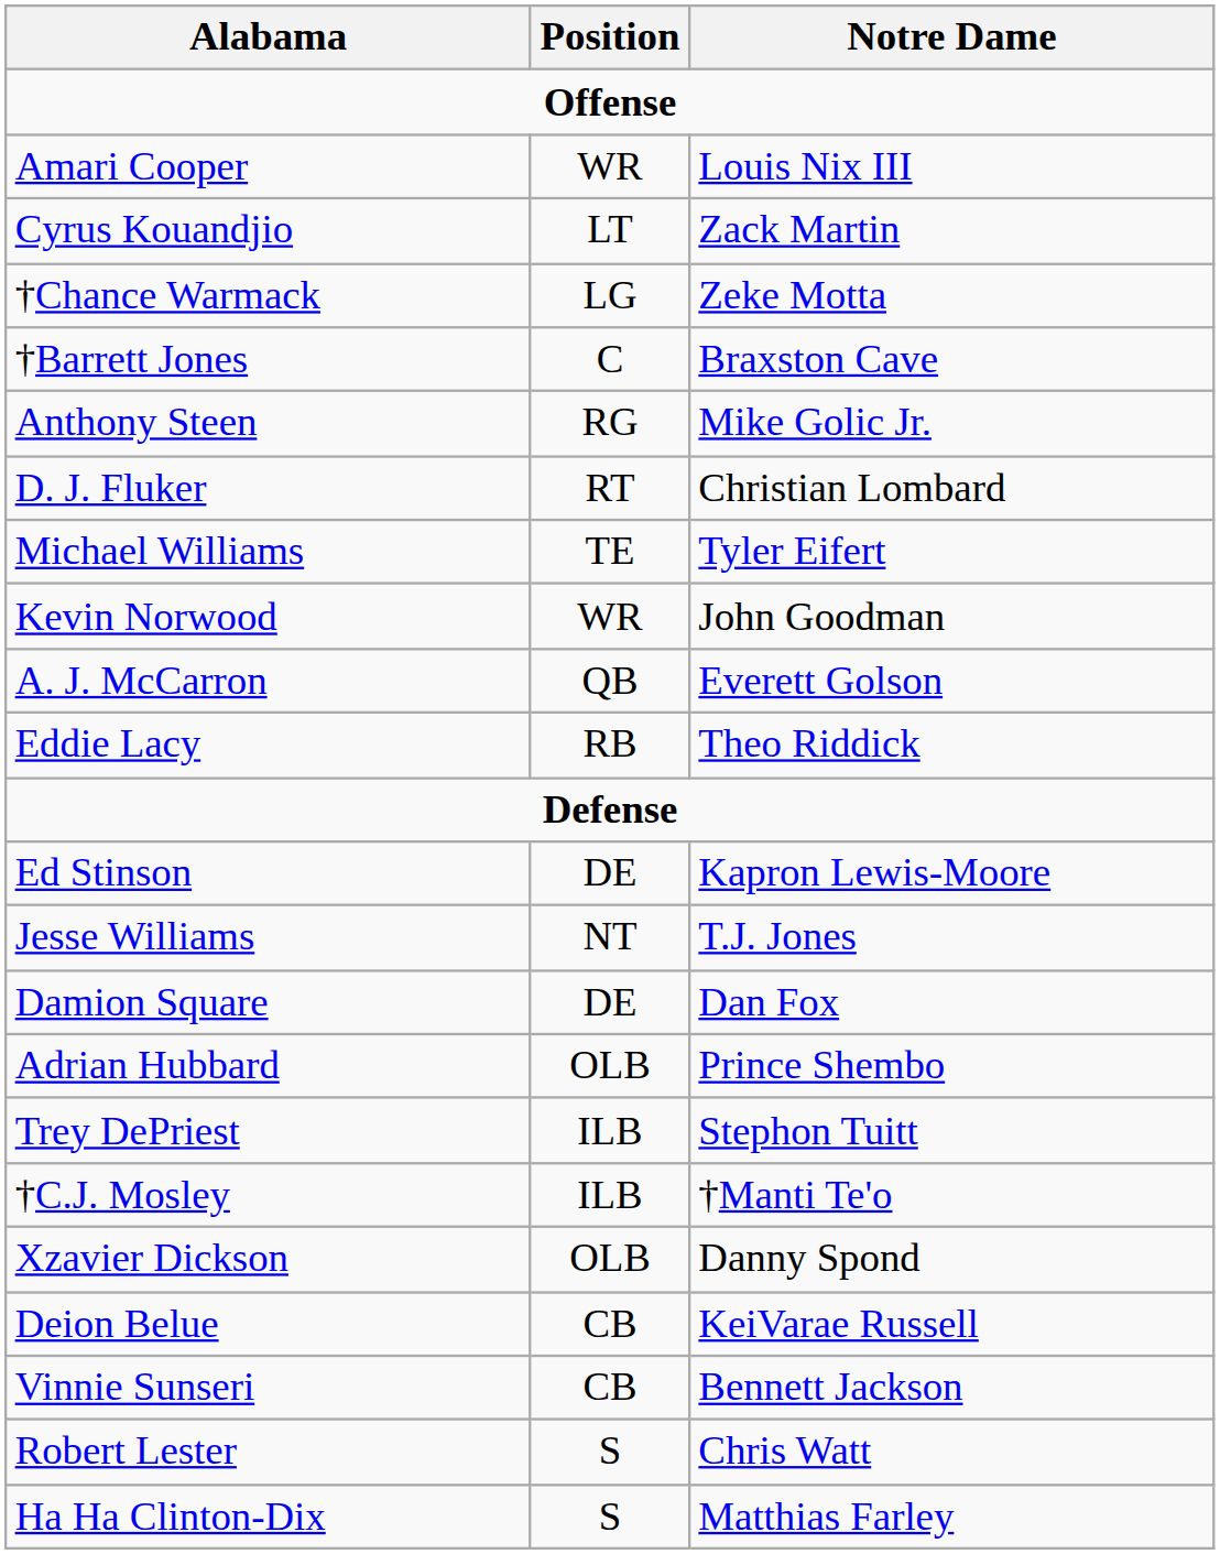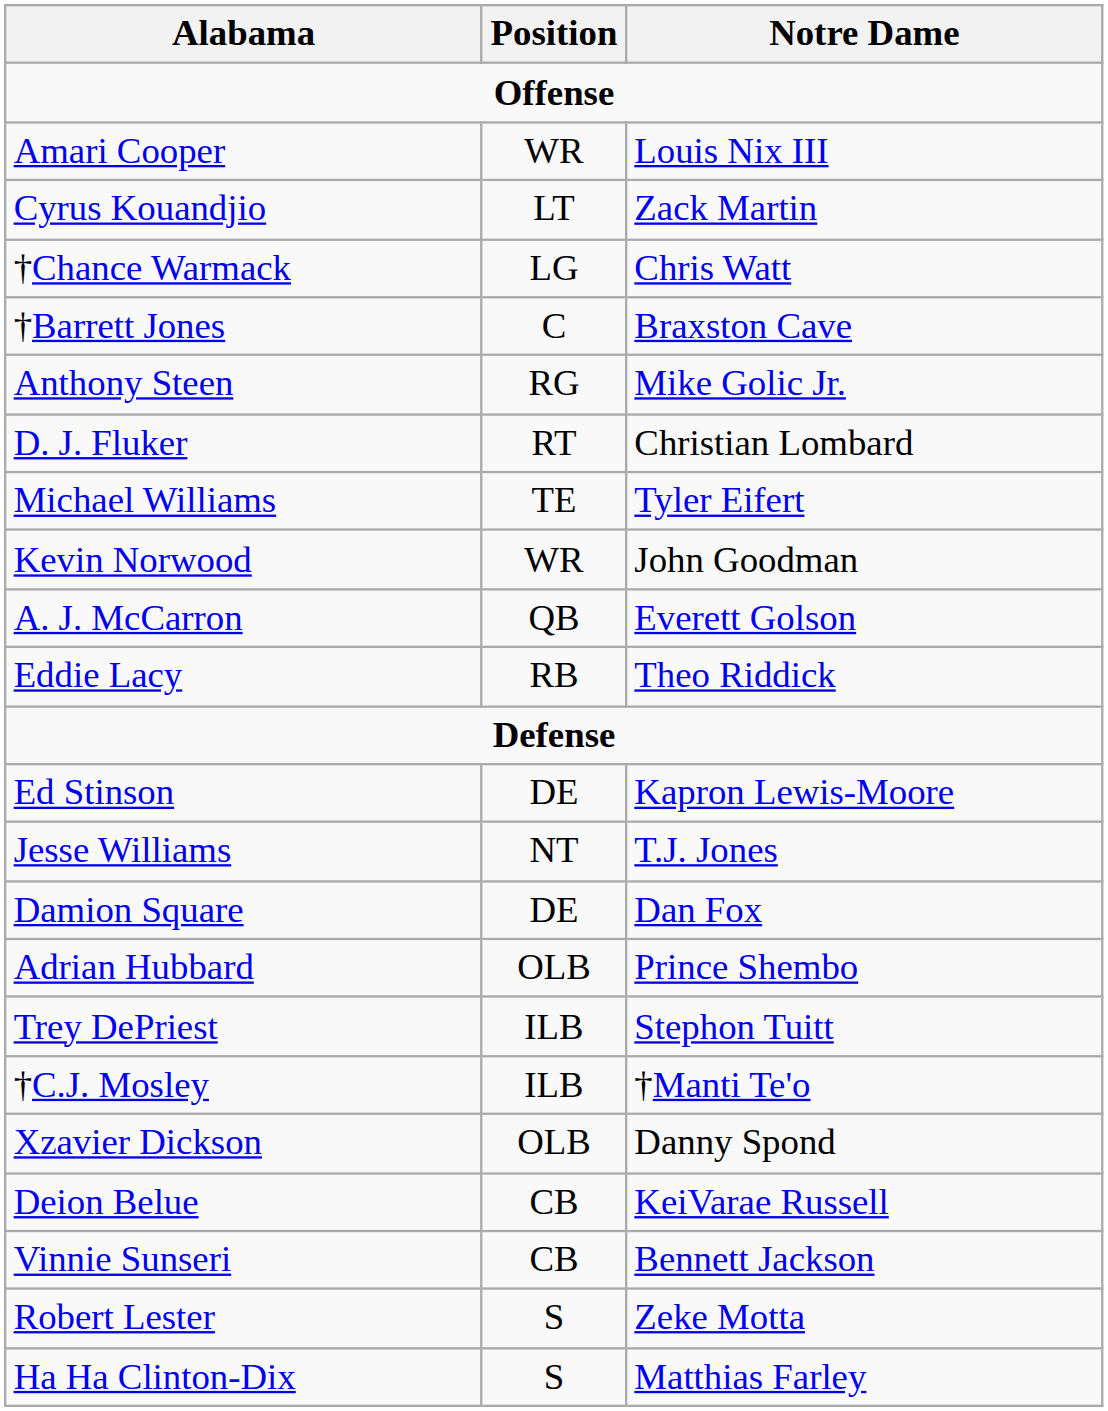†Chance Warmack | Notre Dame: Zeke Motta -> Chris Watt
Robert Lester | Notre Dame: Chris Watt -> Zeke Motta
